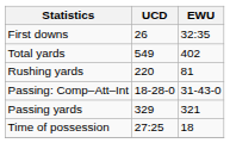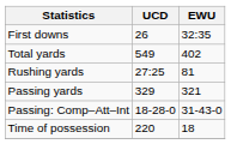Rushing yards | UCD: 220 -> 27:25
rows swapped: Passing yards <-> Passing: Comp–Att–Int
Time of possession | UCD: 27:25 -> 220
